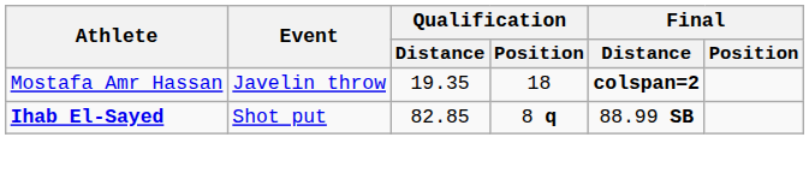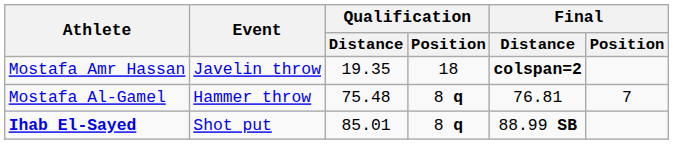+ row: Mostafa Al-Gamel | Hammer throw | 75.48 | 8 q | 76.81 | 7
Ihab El-Sayed | Qualification / Distance: 82.85 -> 85.01
